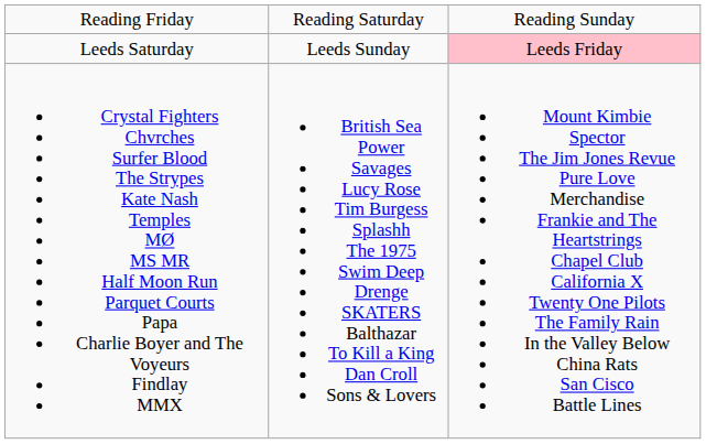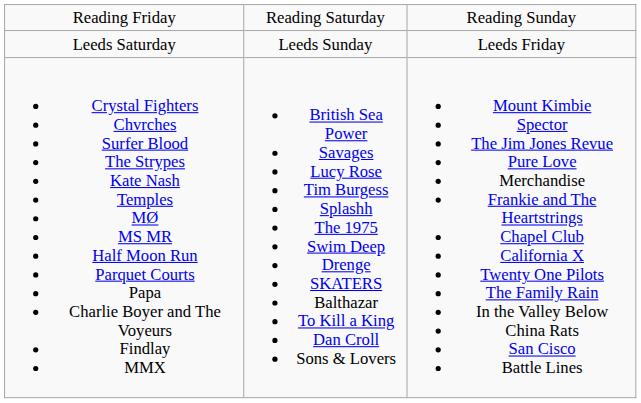Leeds Saturday | column 3: pink background -> no background
